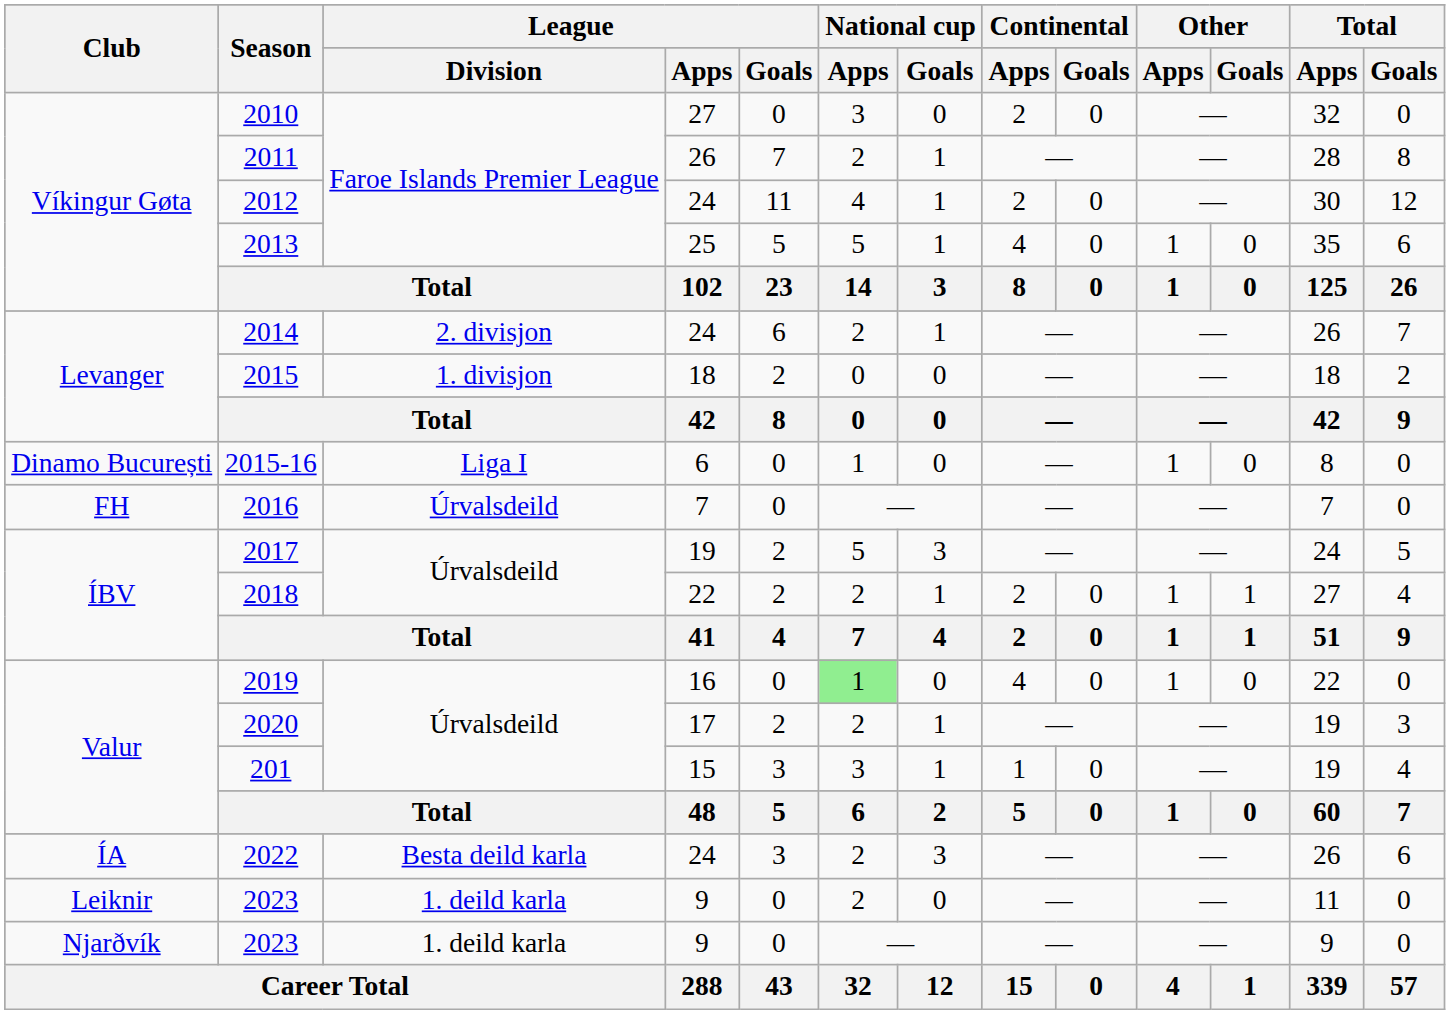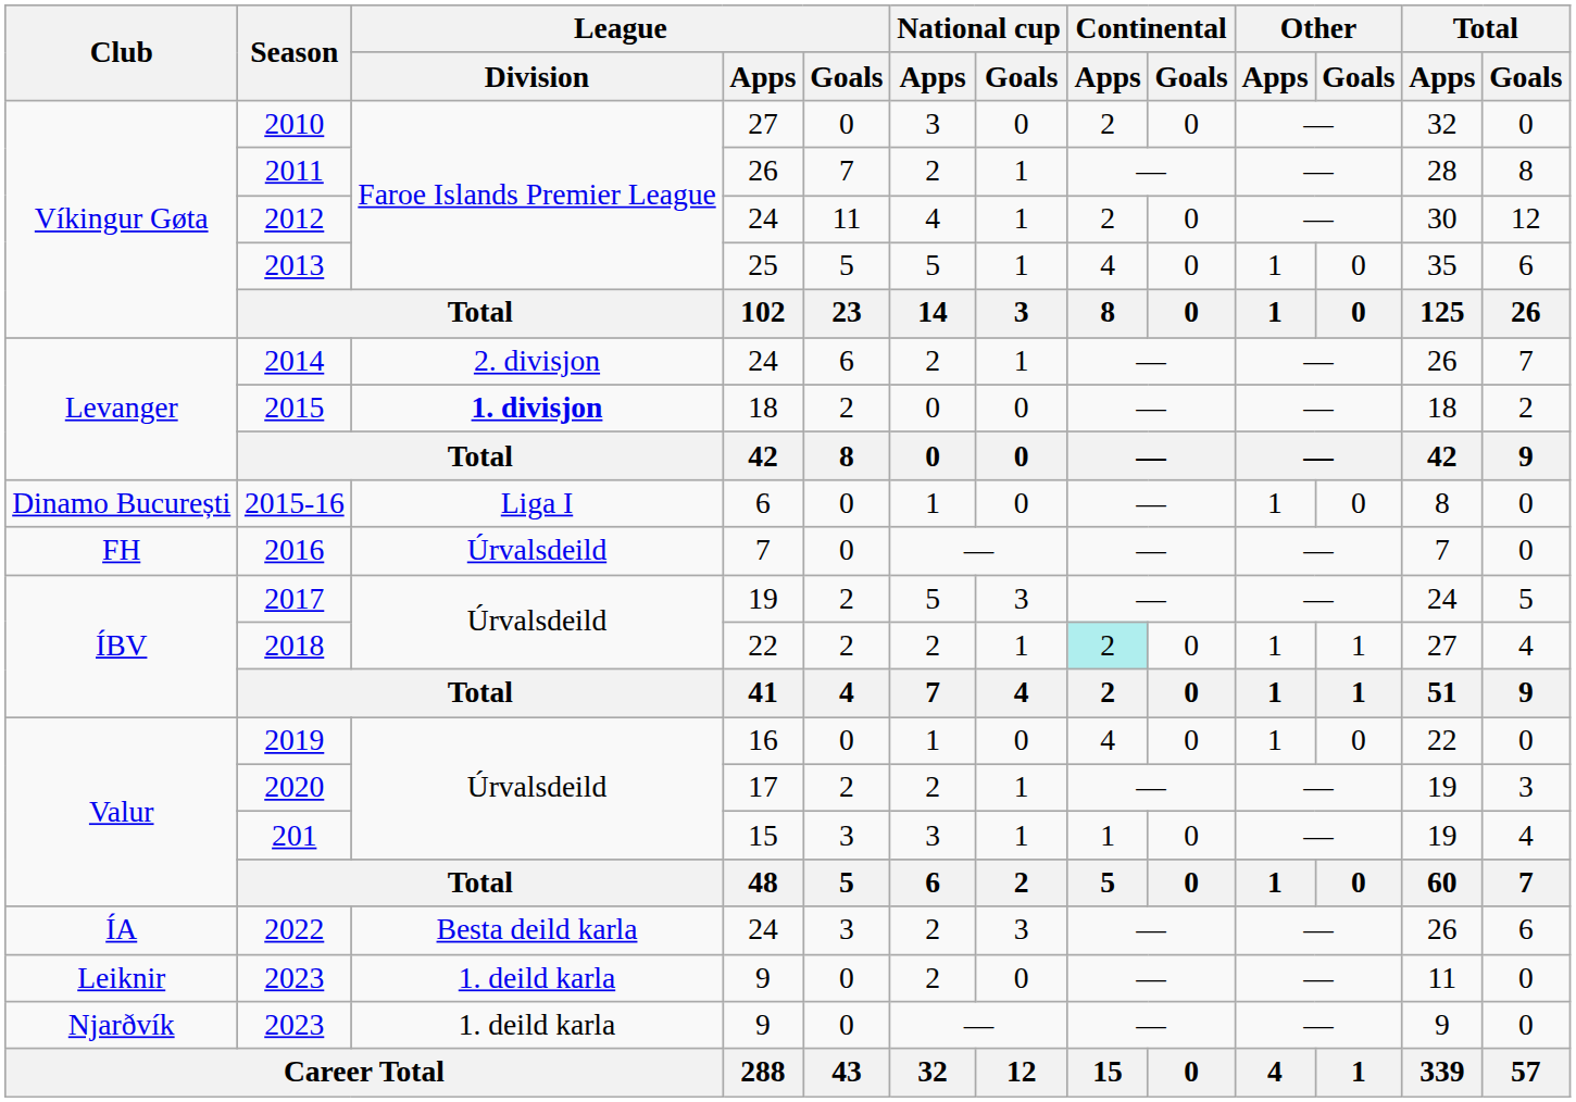2015 | League / Division: normal -> bold
2018 | Continental / Apps: no background -> paleturquoise background
2019 | National cup / Apps: lightgreen background -> no background
